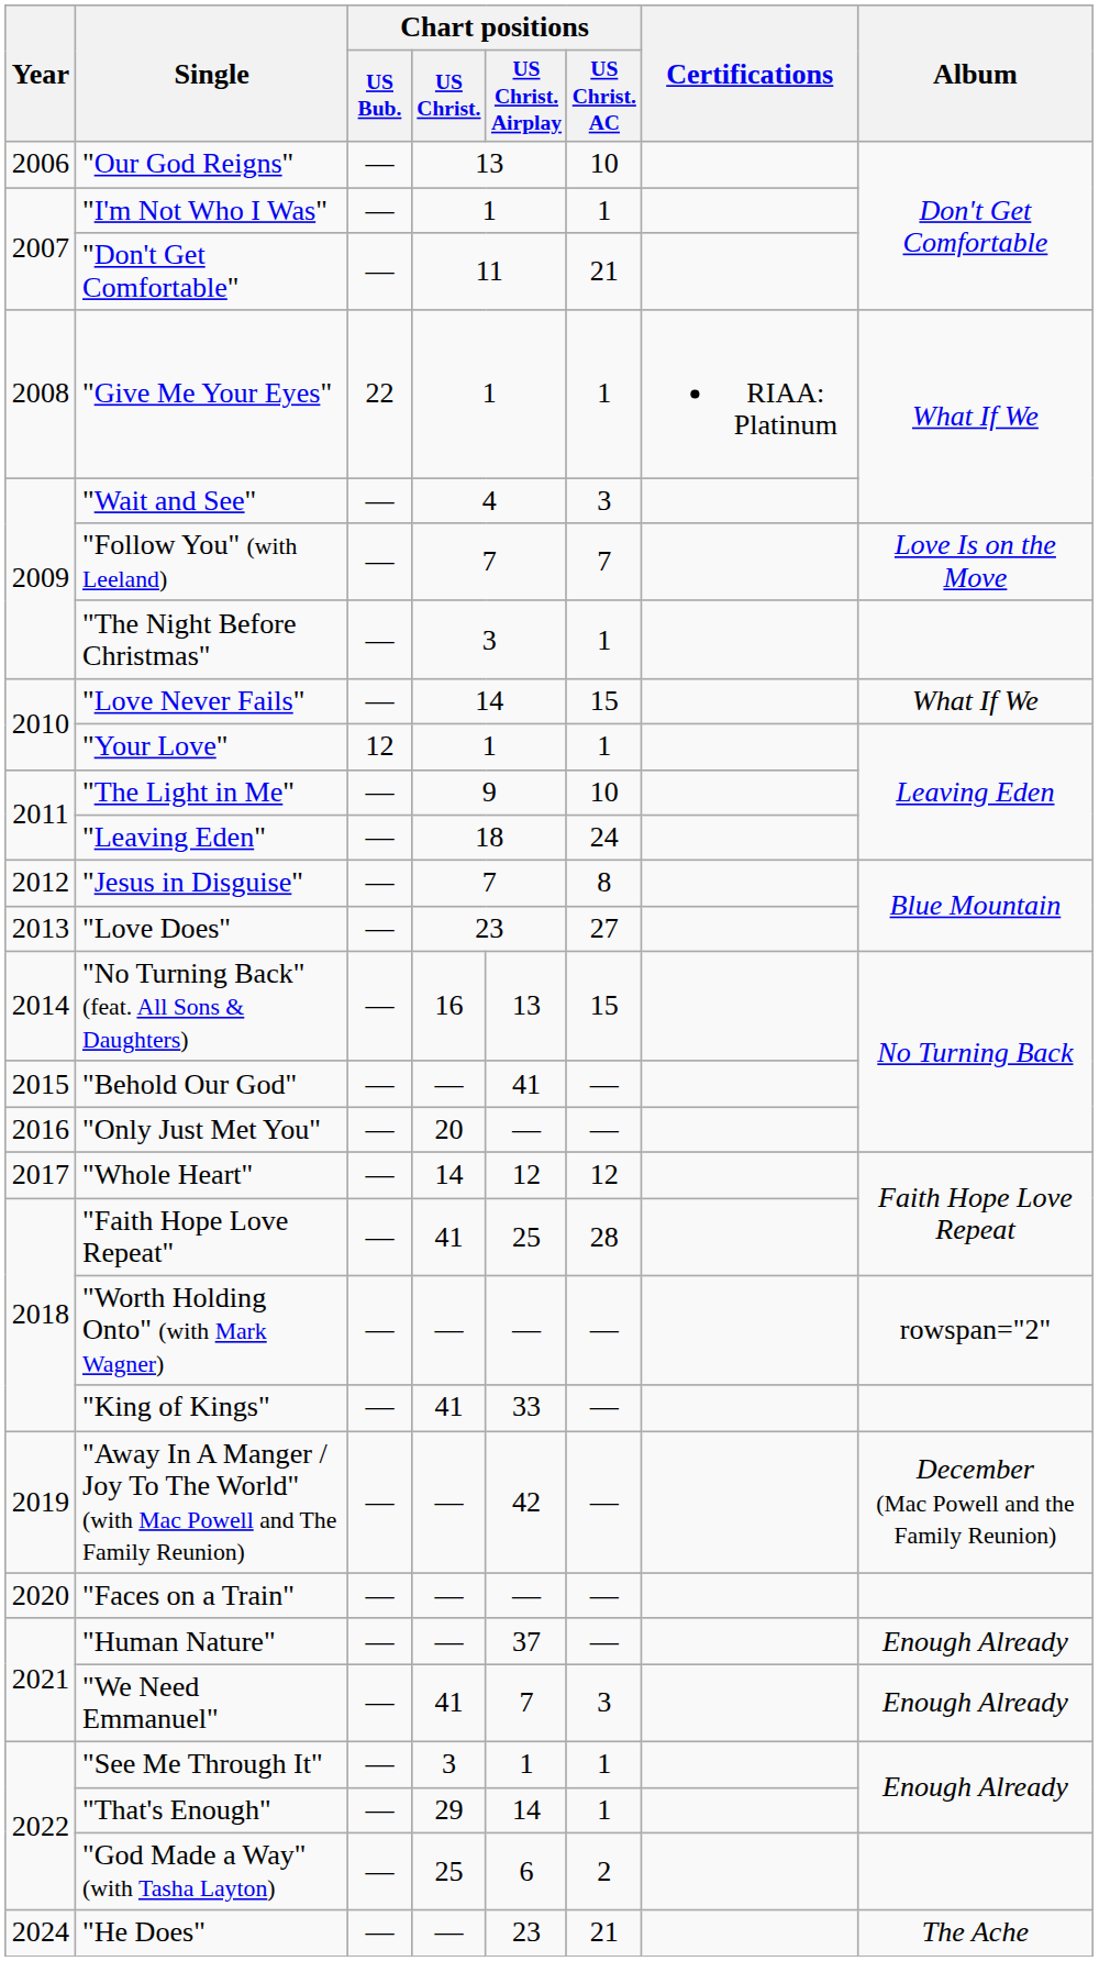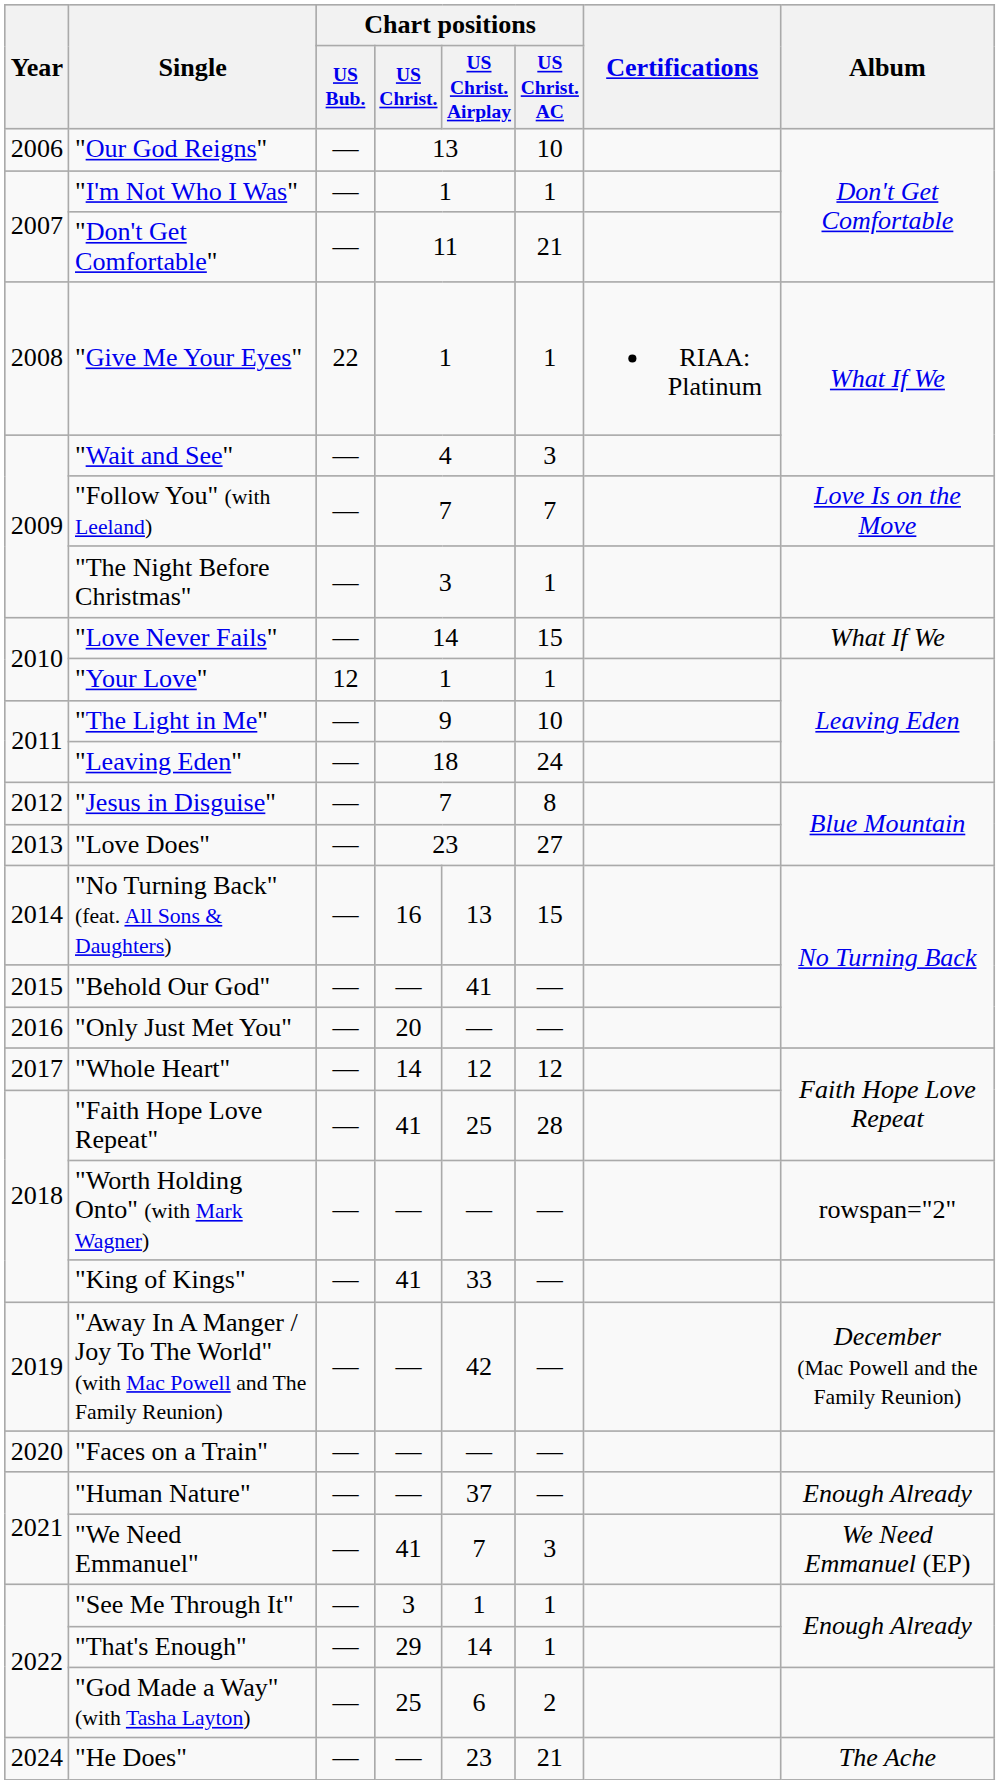"We Need Emmanuel" | Album: Enough Already -> We Need Emmanuel (EP)
